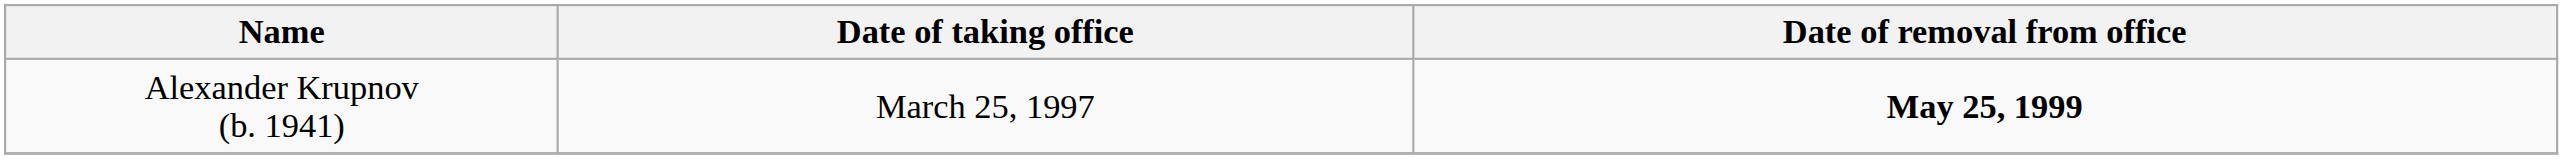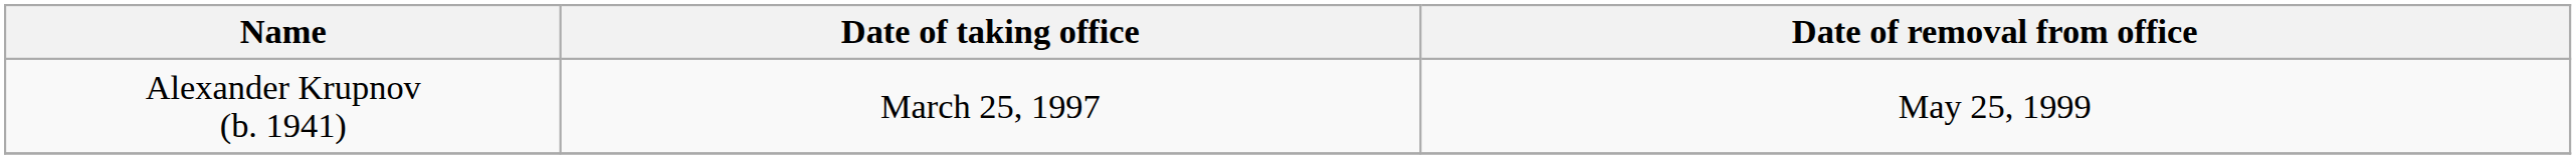Alexander Krupnov (b. 1941) | Date of removal from office: bold -> normal
